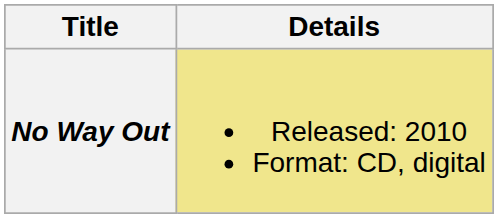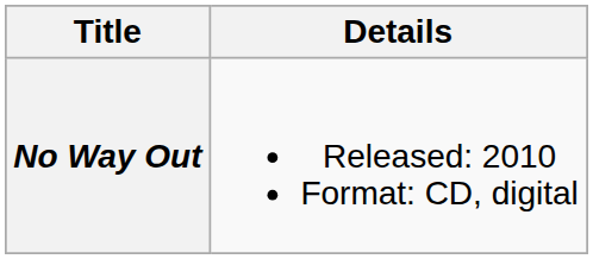No Way Out | Details: khaki background -> no background
